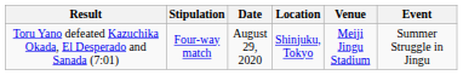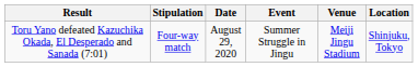columns swapped: Location <-> Event
